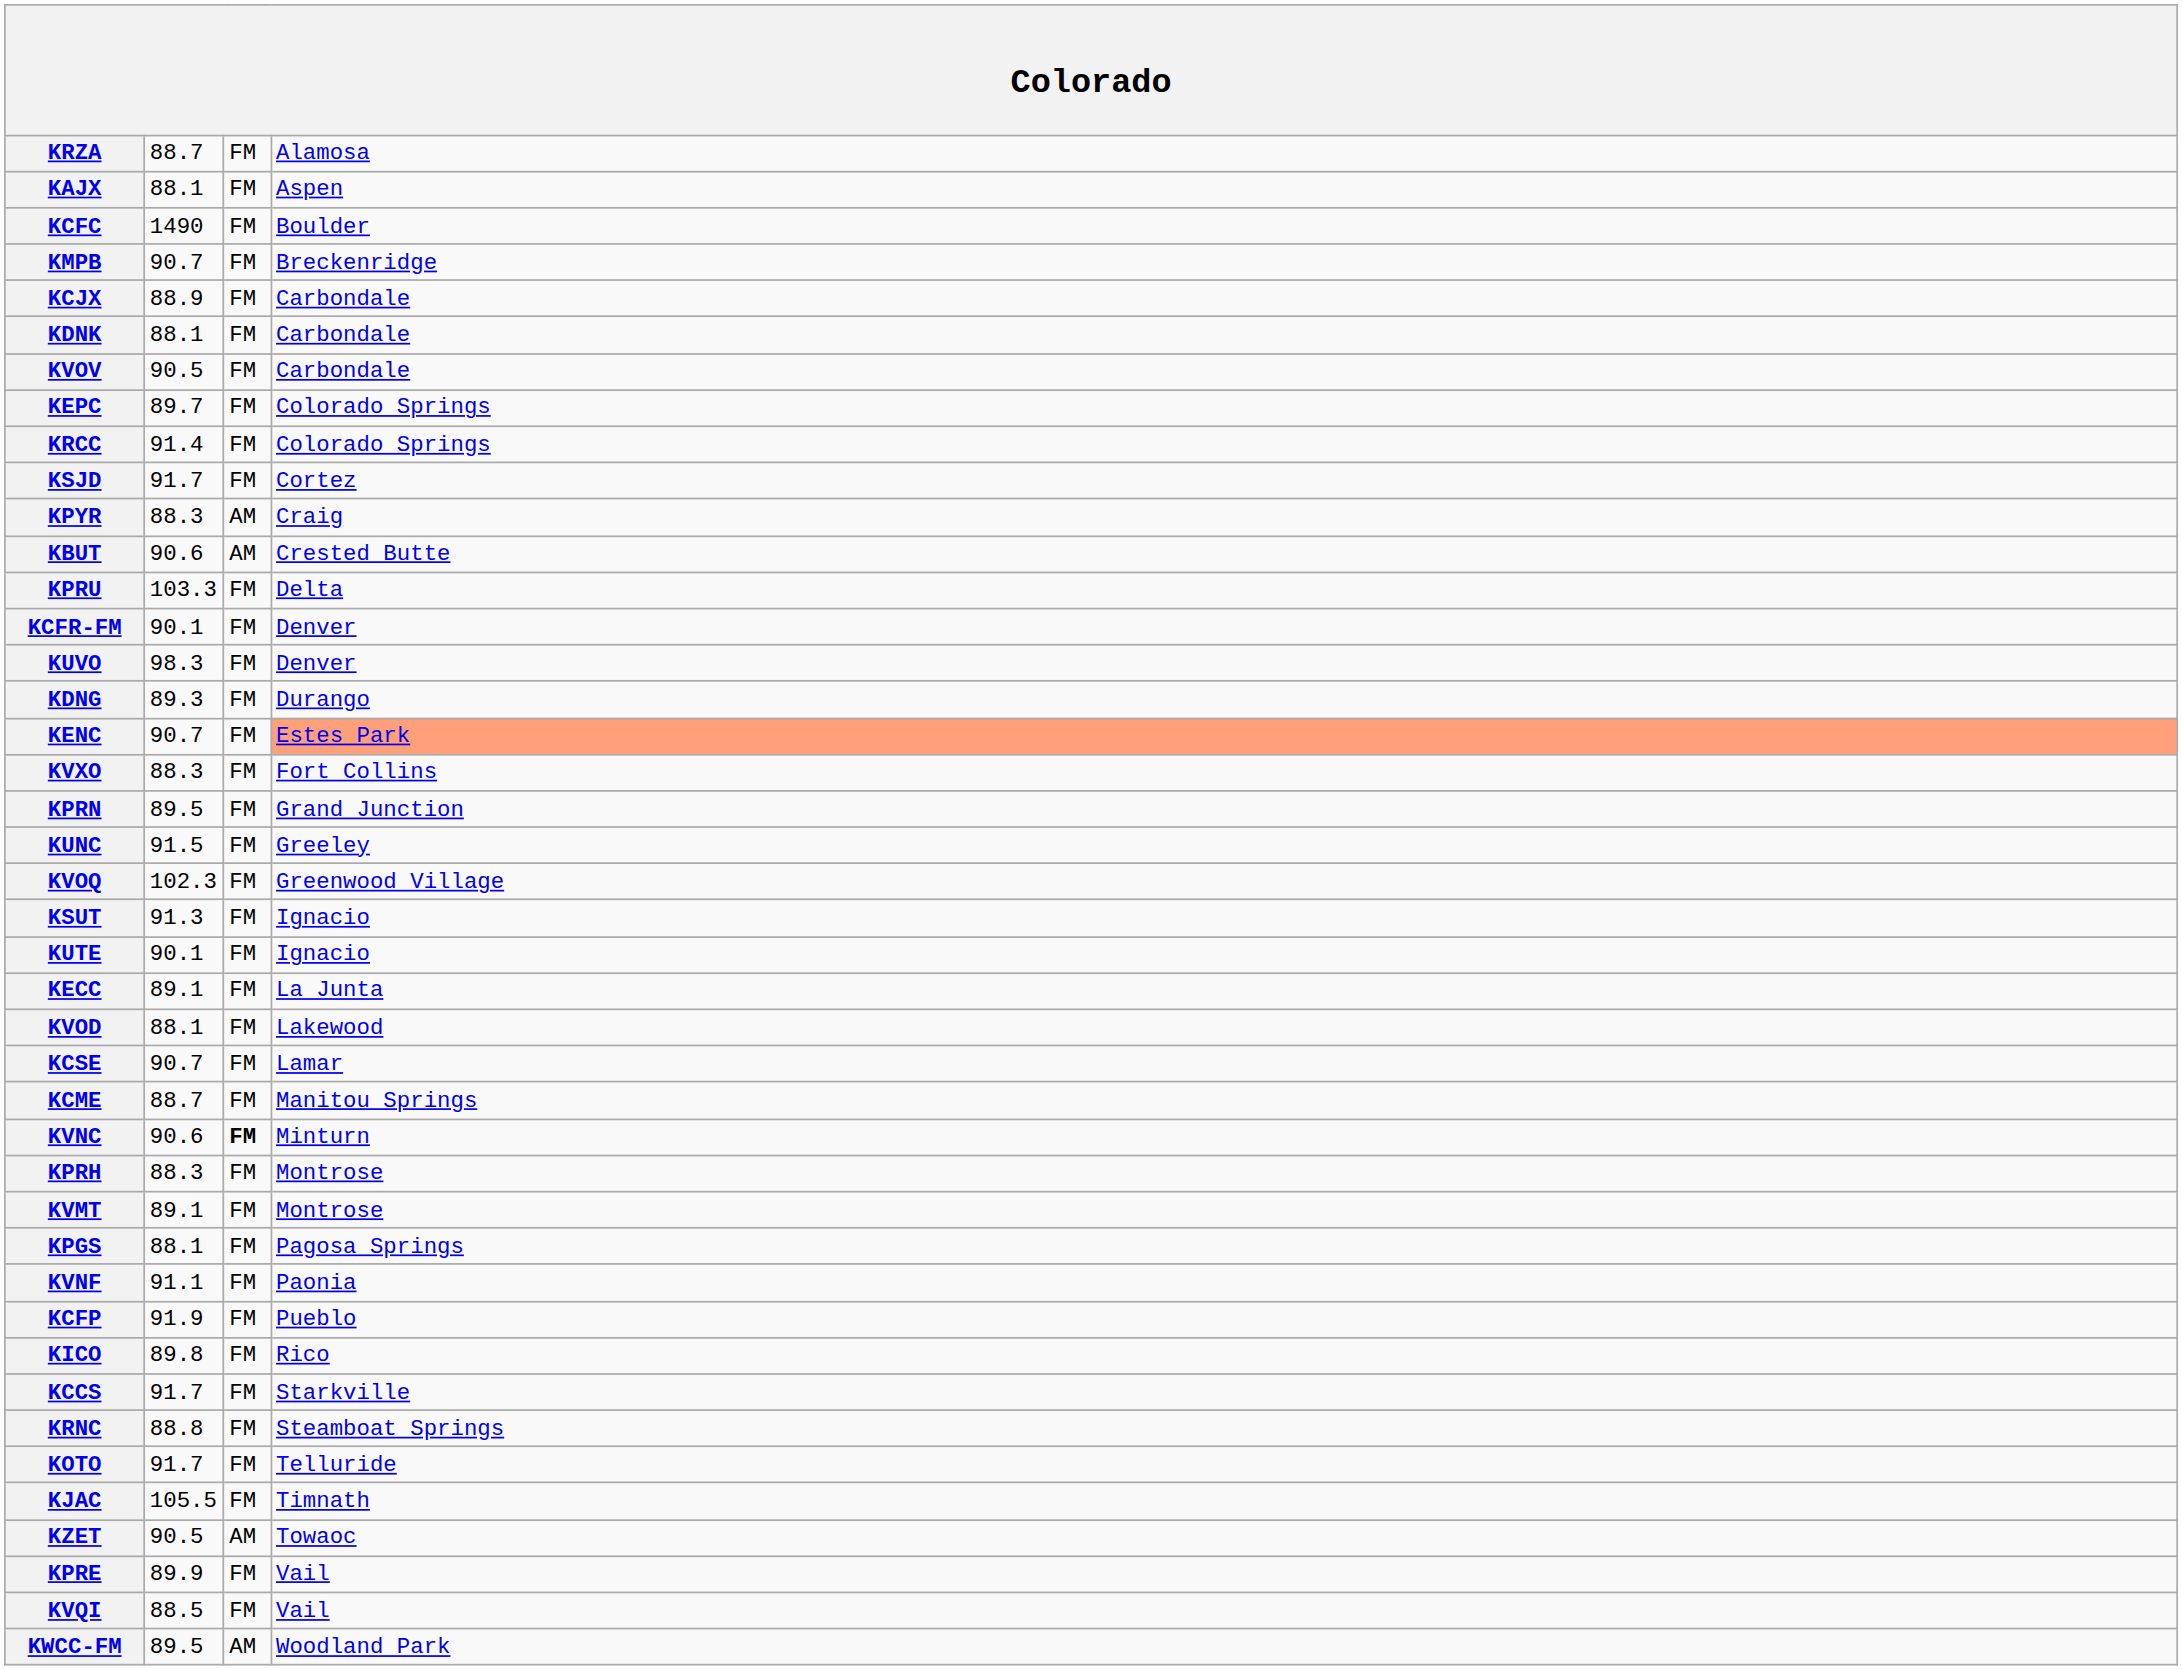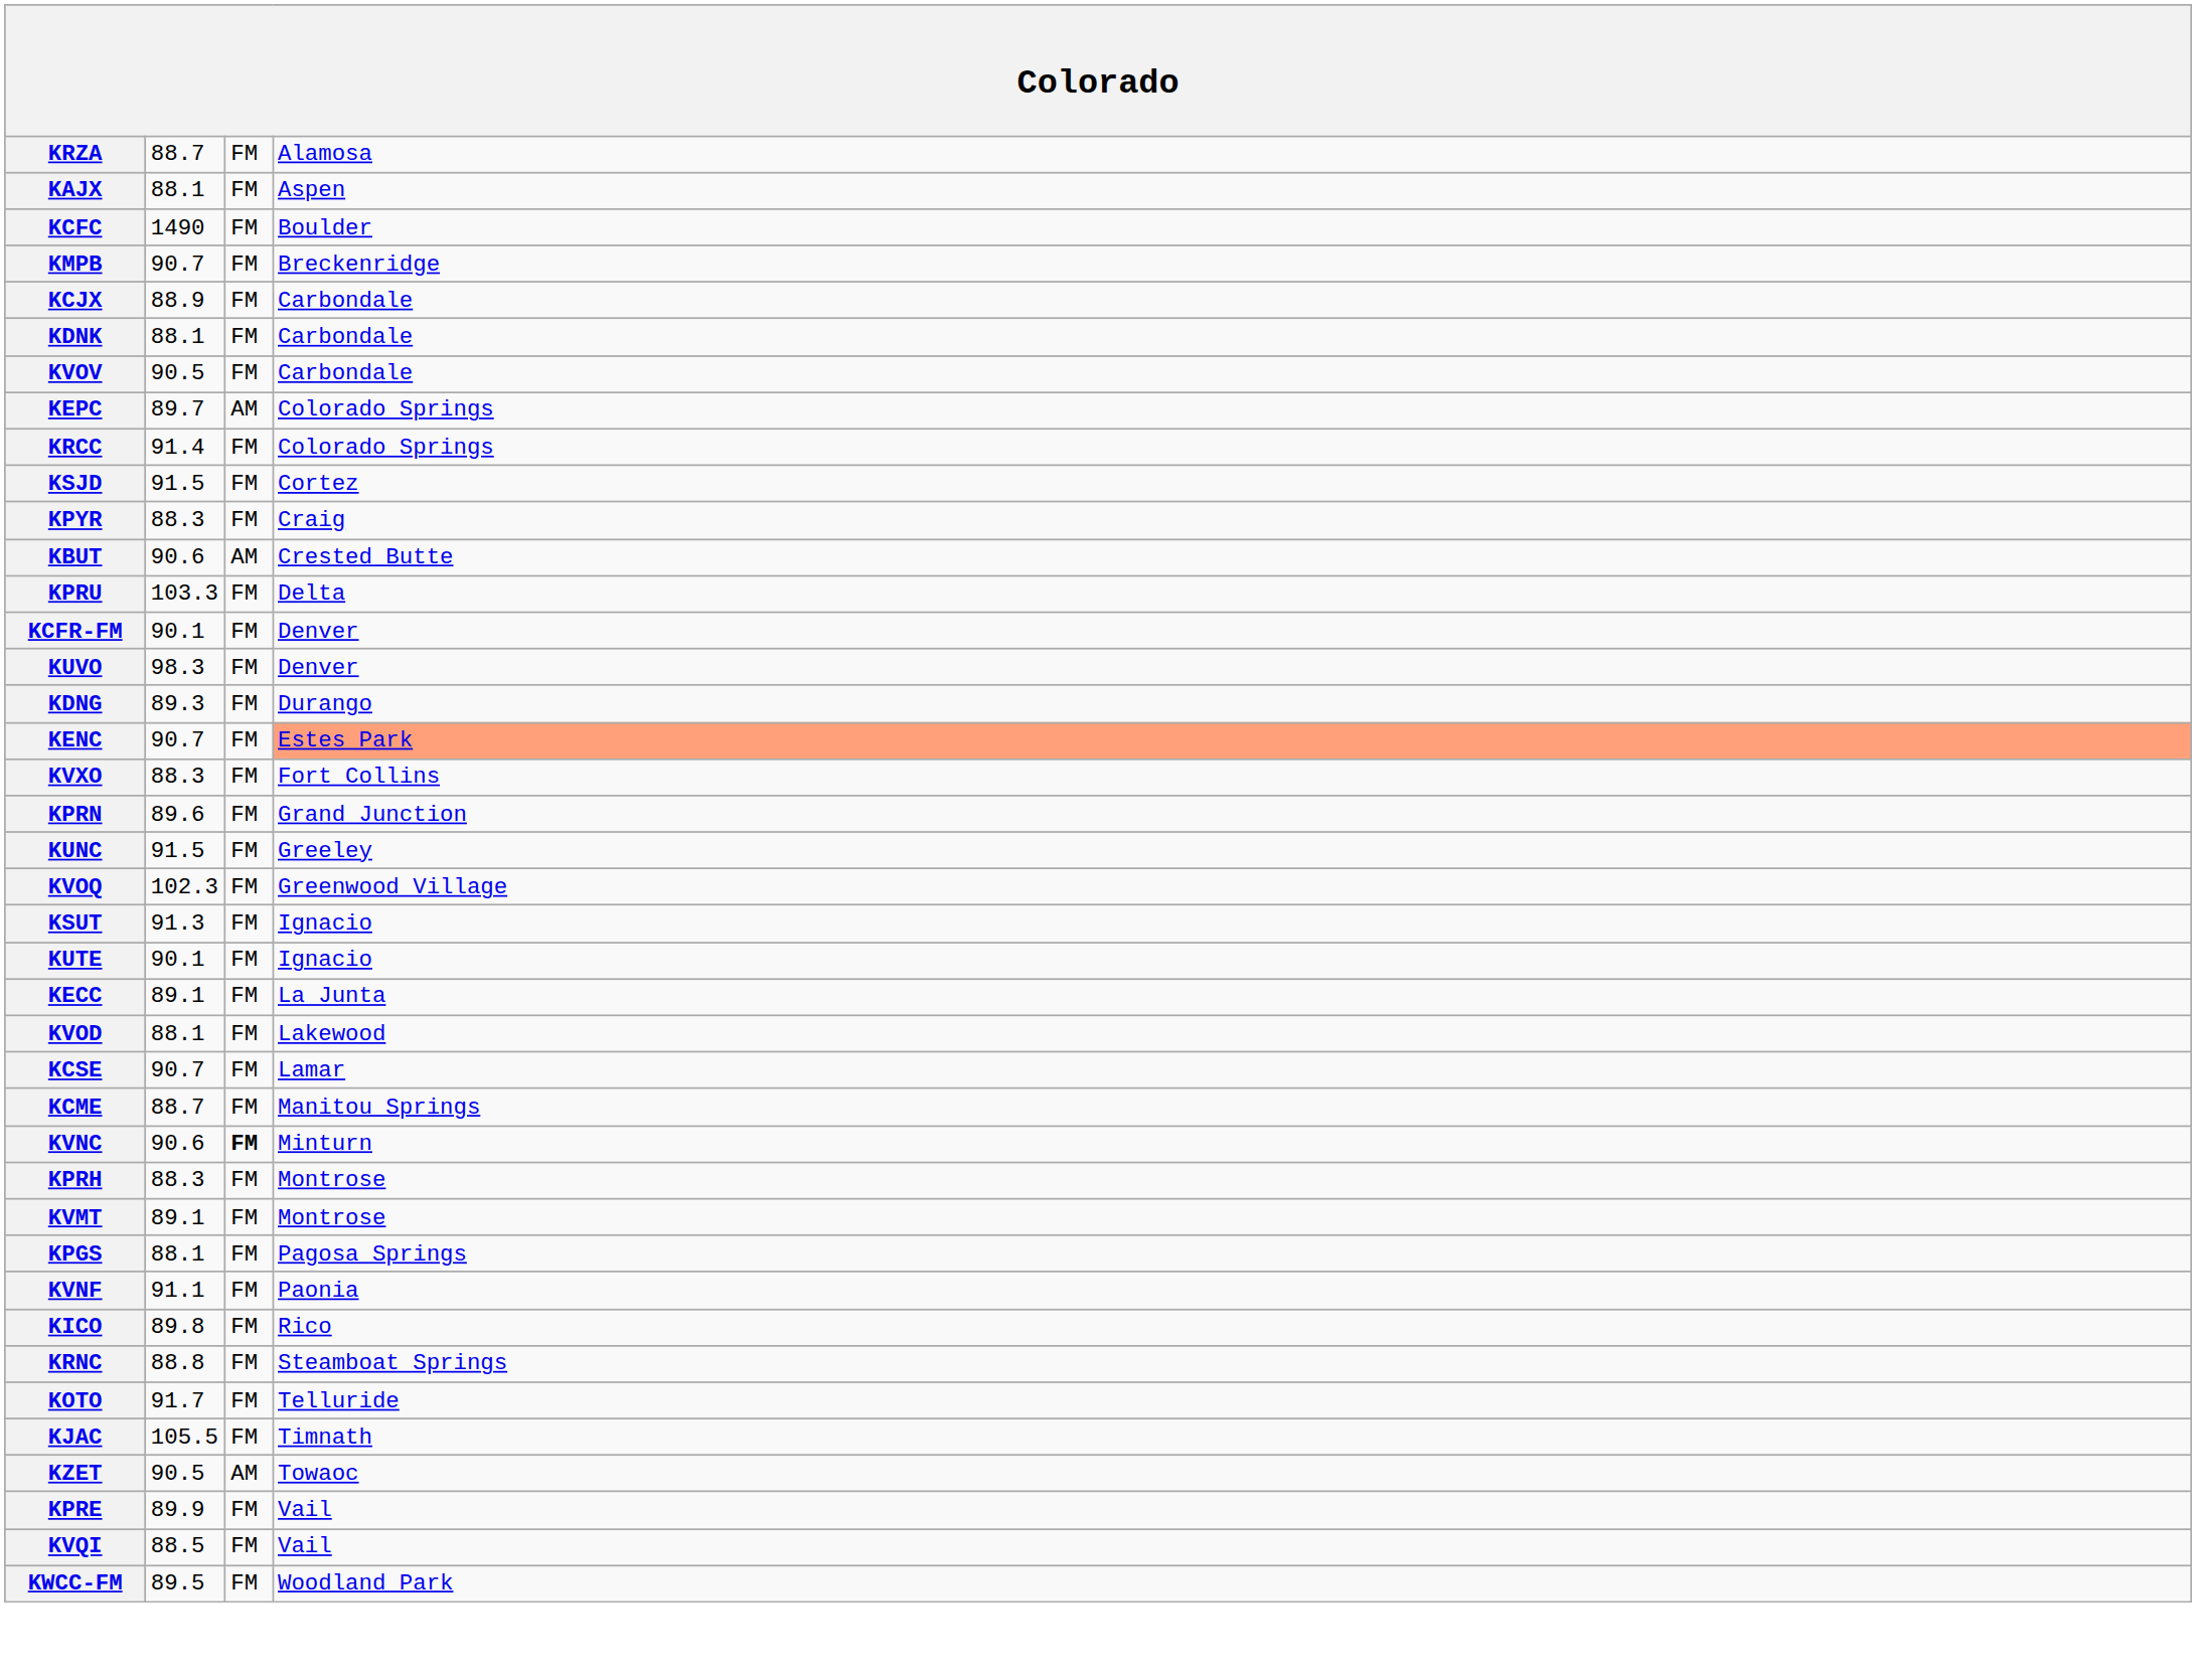KEPC | column 3: FM -> AM
KSJD | column 2: 91.7 -> 91.5
KPYR | column 3: AM -> FM
KPRN | column 2: 89.5 -> 89.6
- row: KCFP | 91.9 | FM | Pueblo
- row: KCCS | 91.7 | FM | Starkville
KWCC-FM | column 3: AM -> FM
